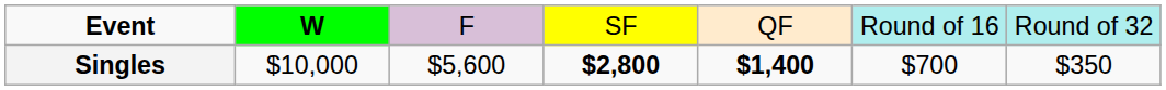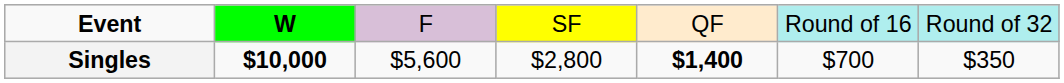Singles | column 2: normal -> bold
Singles | column 4: bold -> normal
